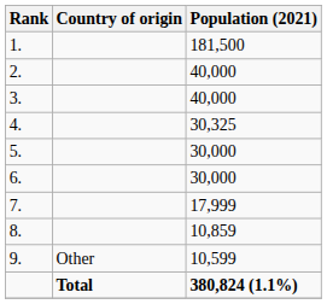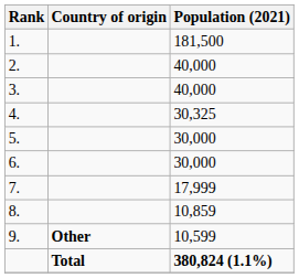9. | Country of origin: normal -> bold
